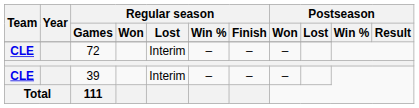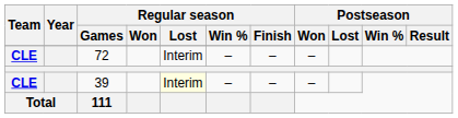39 | Regular season / Lost: no background -> lightyellow background
